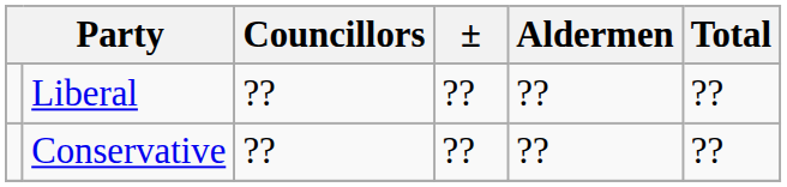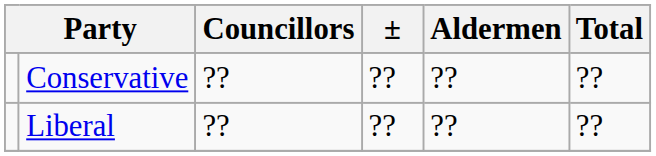rows swapped: Conservative <-> Liberal
